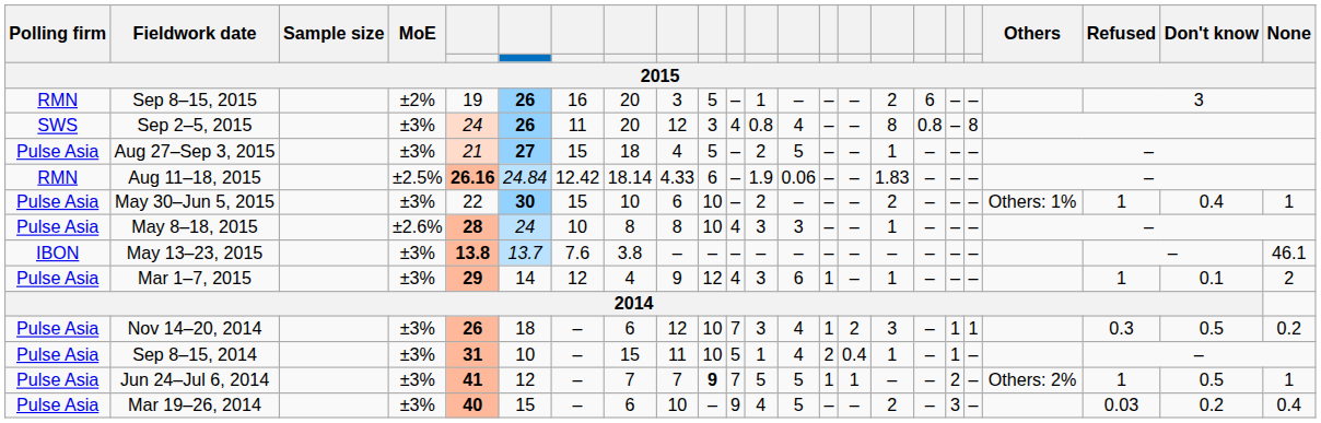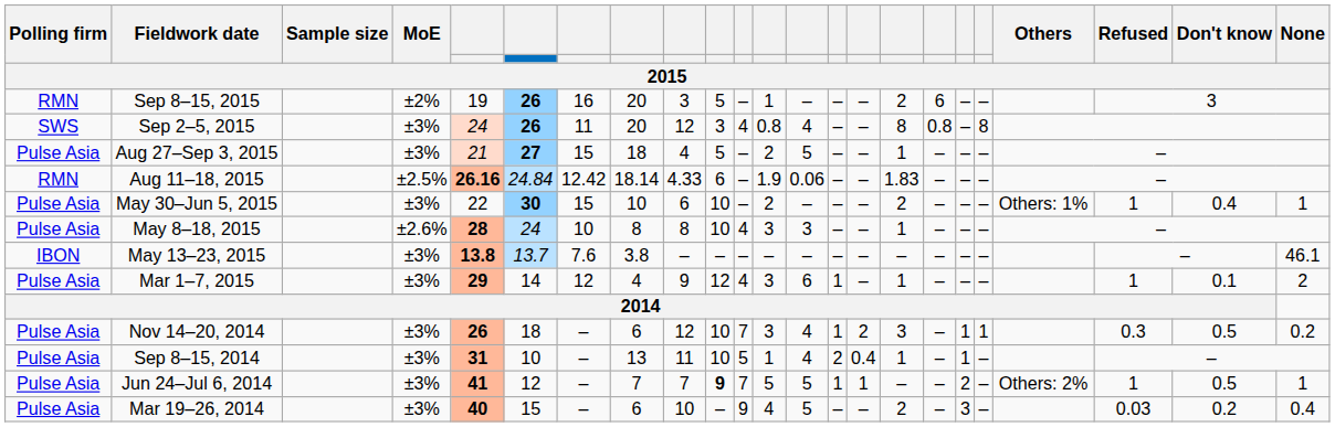Sep 8–15, 2014 | column 8: 15 -> 13
